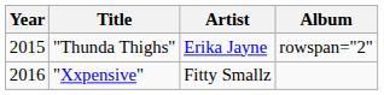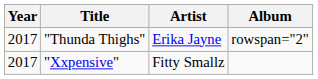"Thunda Thighs" | Year: 2015 -> 2017
"Xxpensive" | Year: 2016 -> 2017
